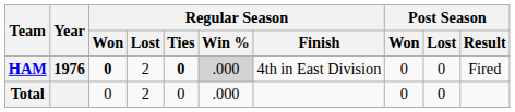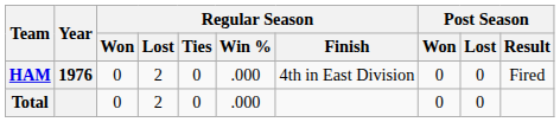HAM | Regular Season / Won: bold -> normal
HAM | Regular Season / Ties: bold -> normal
HAM | Regular Season / Win %: lightgrey background -> no background
